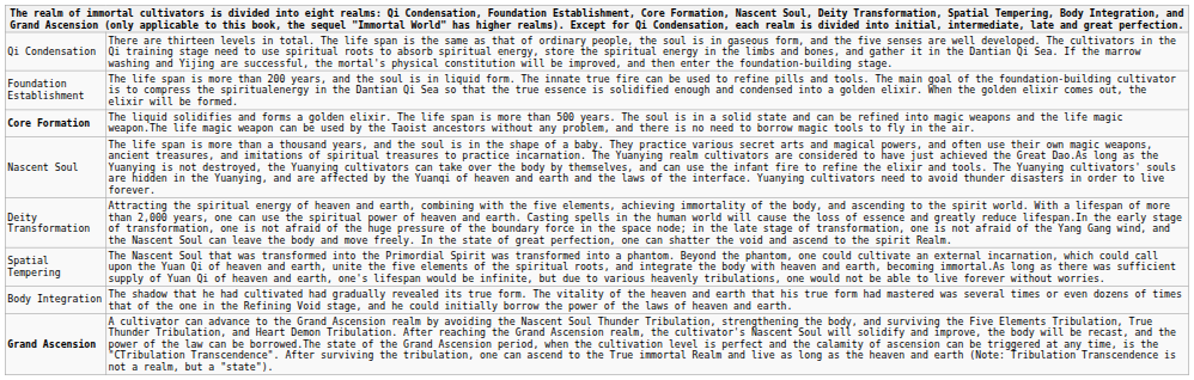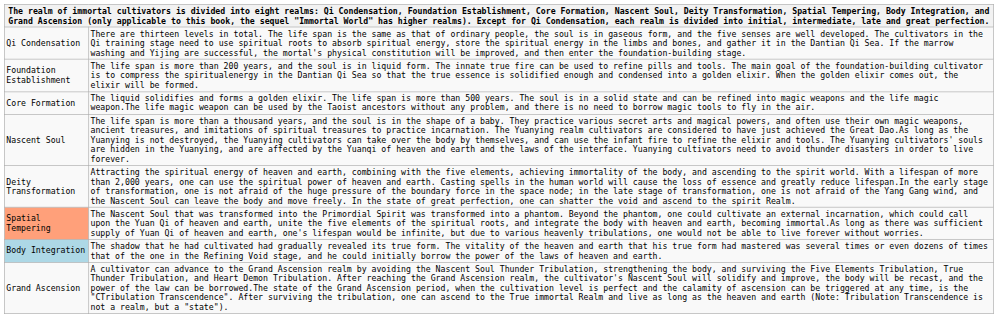Core Formation | column 1: bold -> normal
Spatial Tempering | column 1: no background -> lightsalmon background
Body Integration | column 1: no background -> lightblue background
Grand Ascension | column 1: bold -> normal
